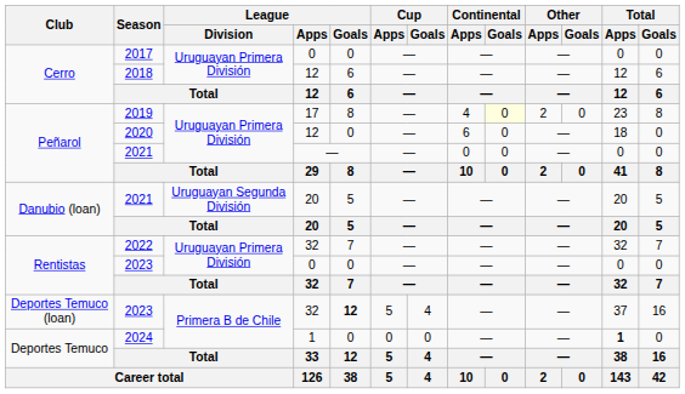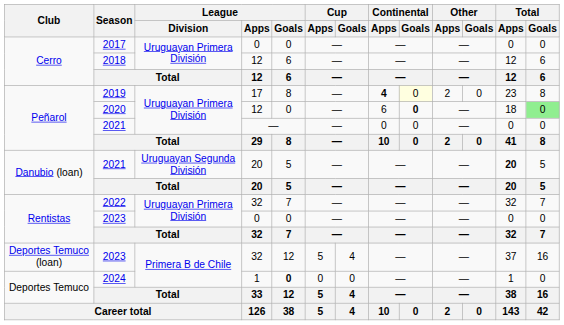2019 | Continental / Apps: normal -> bold
2020 | Continental / Goals: normal -> bold
2020 | Total / Goals: no background -> lightgreen background
2021 / 20 | Total / Apps: normal -> bold
2023 / 32 | League / Goals: bold -> normal
2024 | League / Goals: normal -> bold
2024 | Total / Apps: bold -> normal
